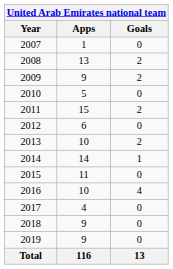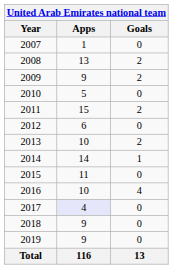2017 | Apps: no background -> lavender background
